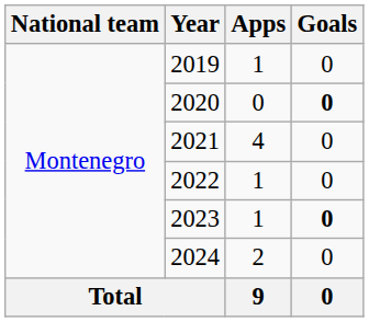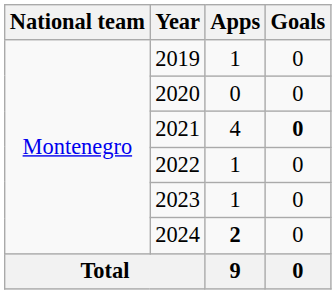2020 | Goals: bold -> normal
2021 | Goals: normal -> bold
2023 | Goals: bold -> normal
2024 | Apps: normal -> bold
